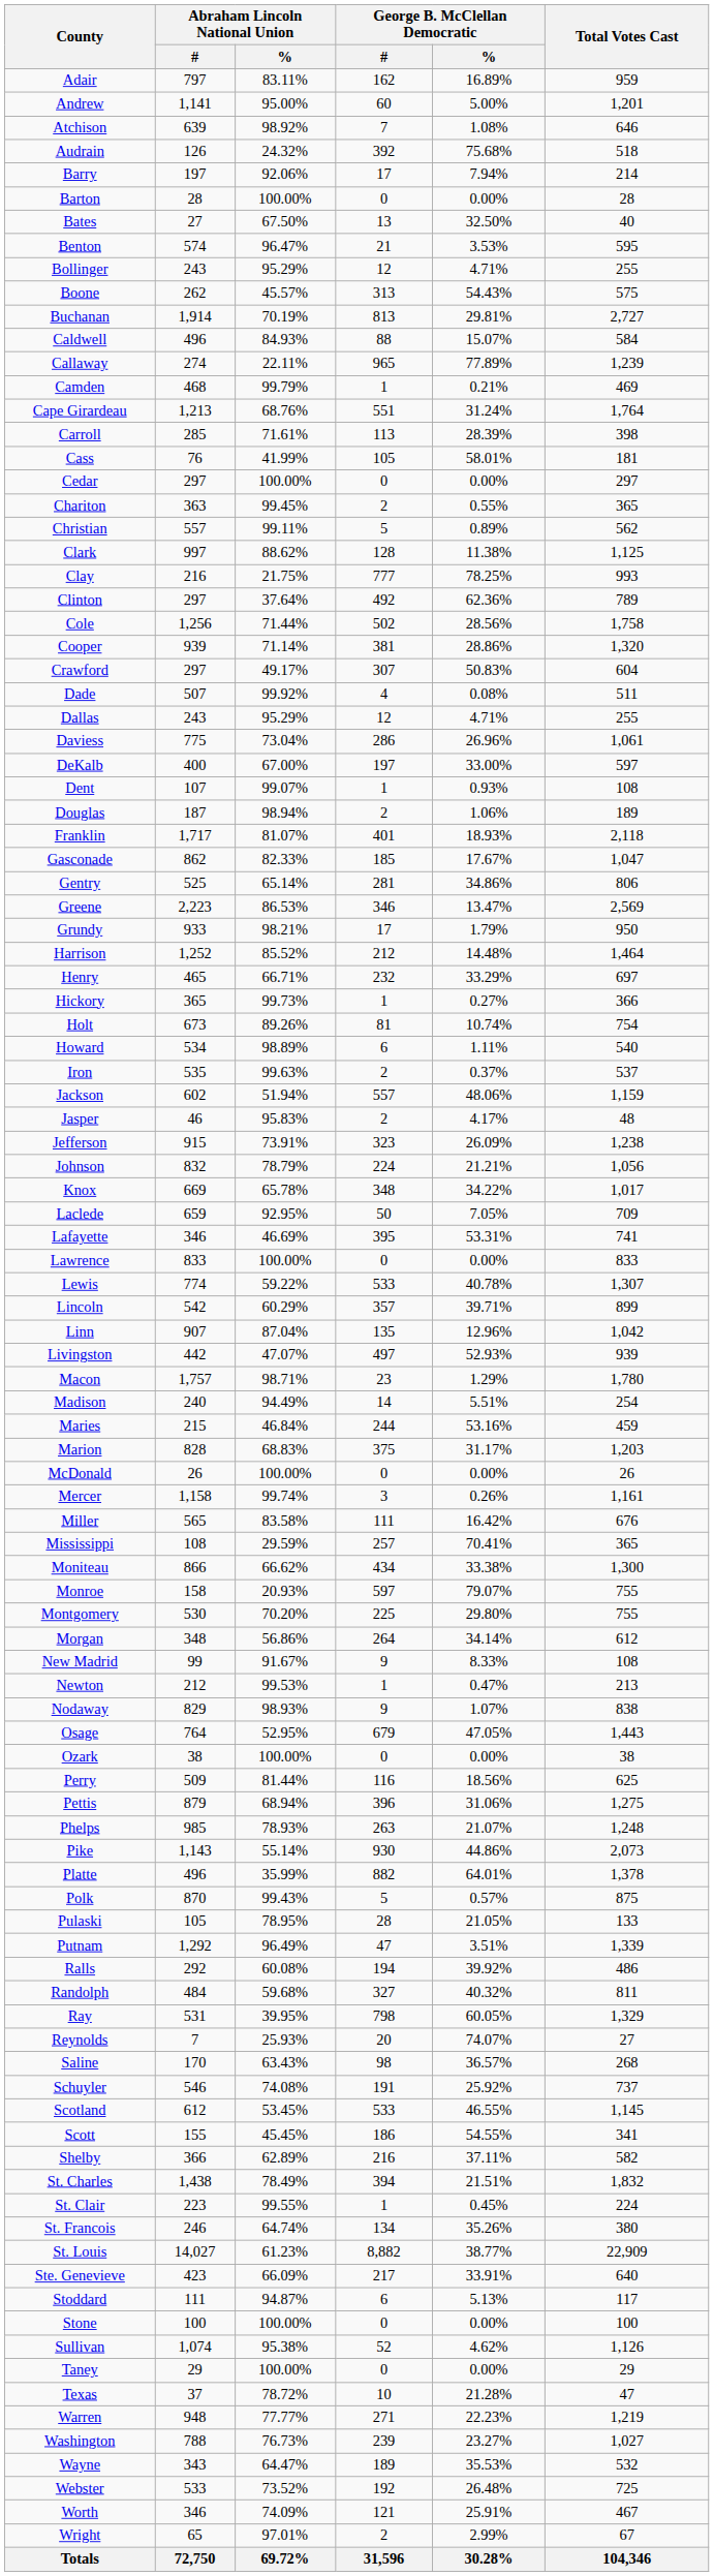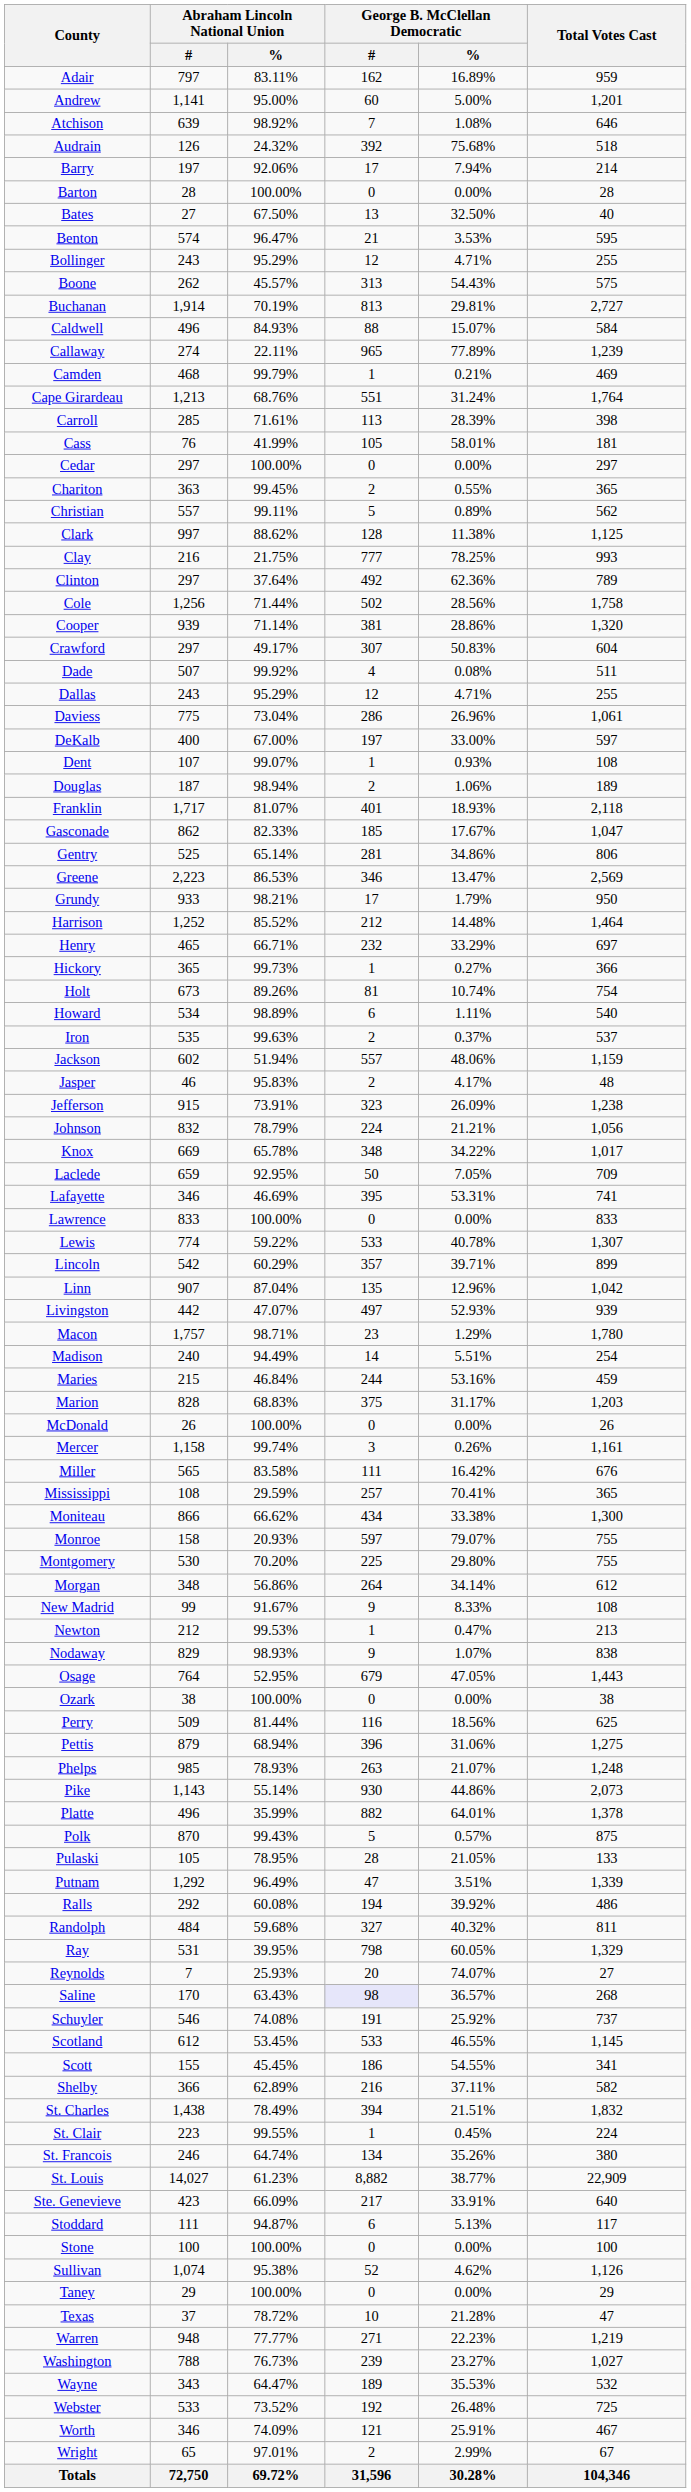Saline | George B. McClellan Democratic / #: no background -> lavender background
